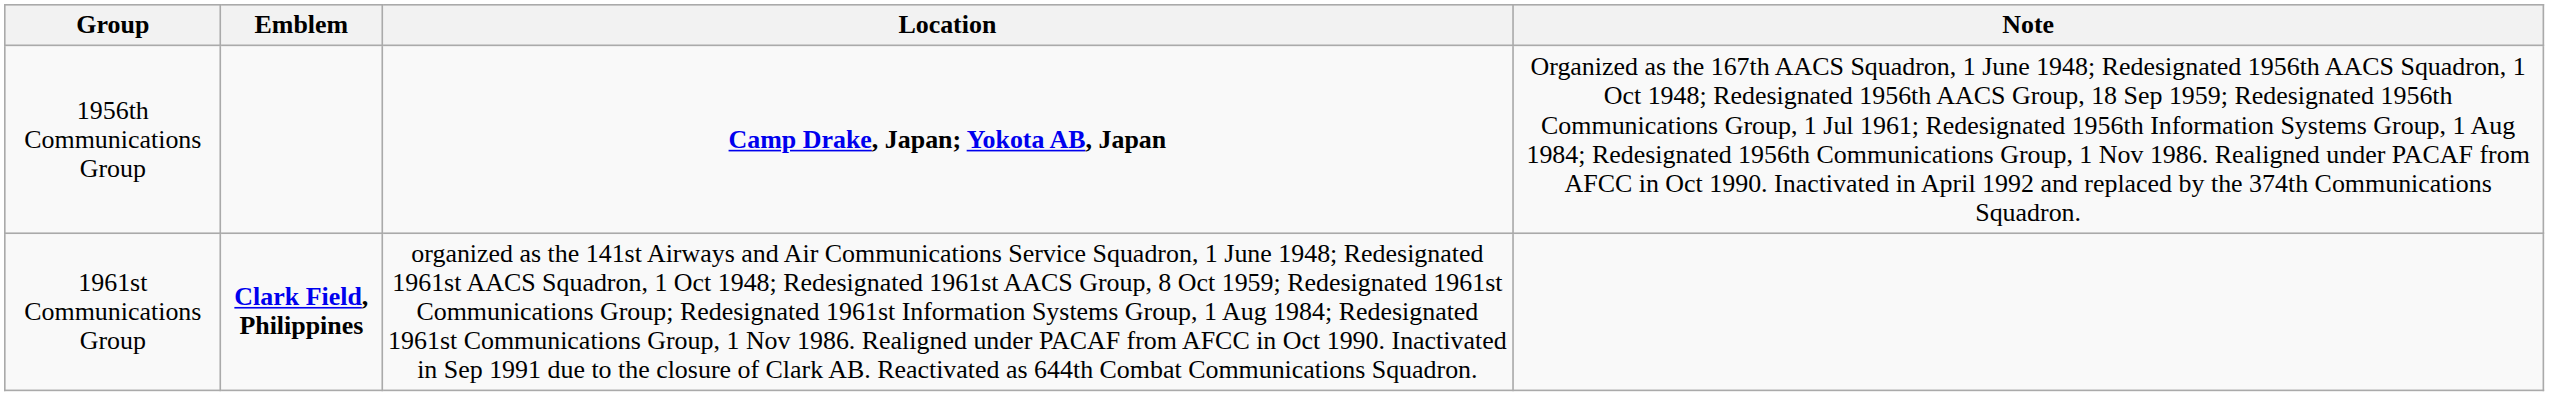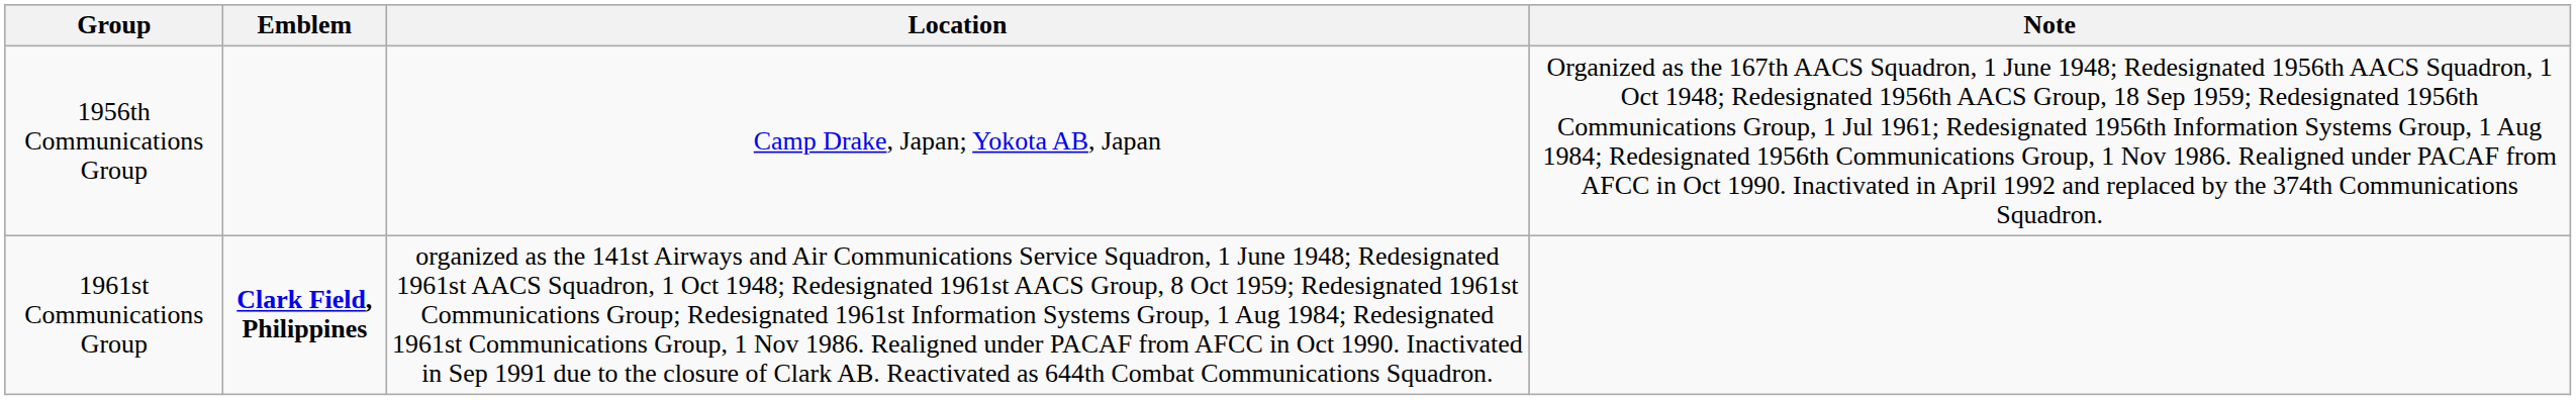1956th Communications Group | Location: bold -> normal
